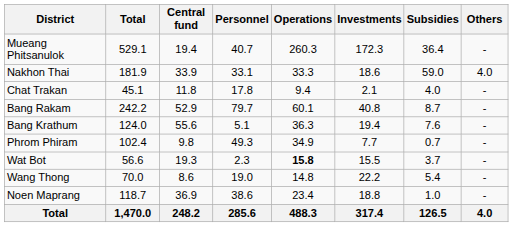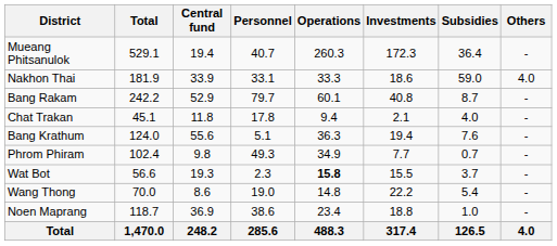rows swapped: Chat Trakan <-> Bang Rakam
